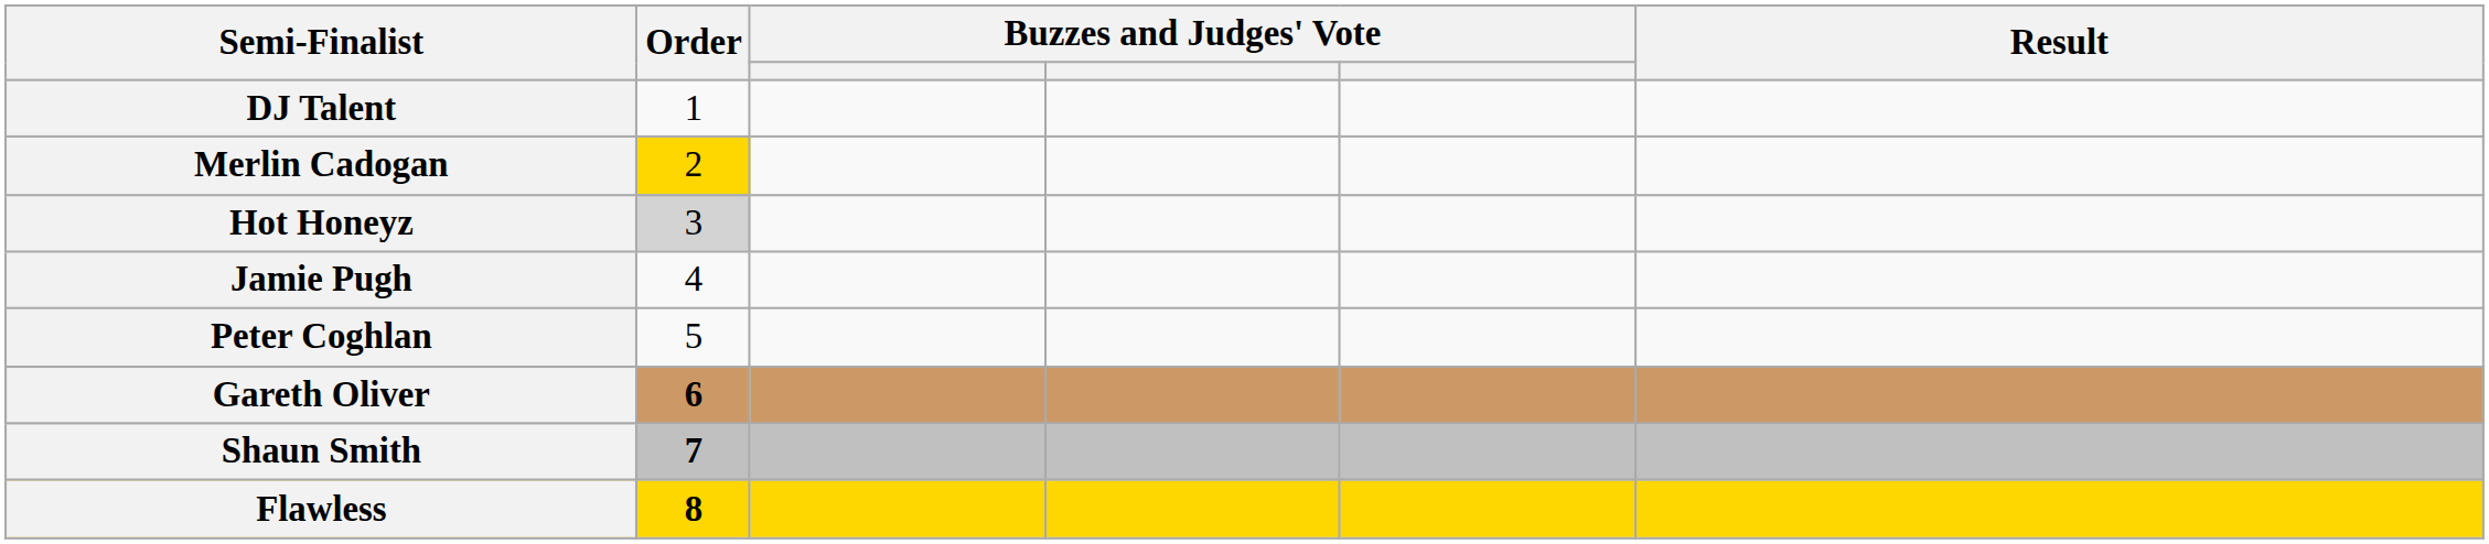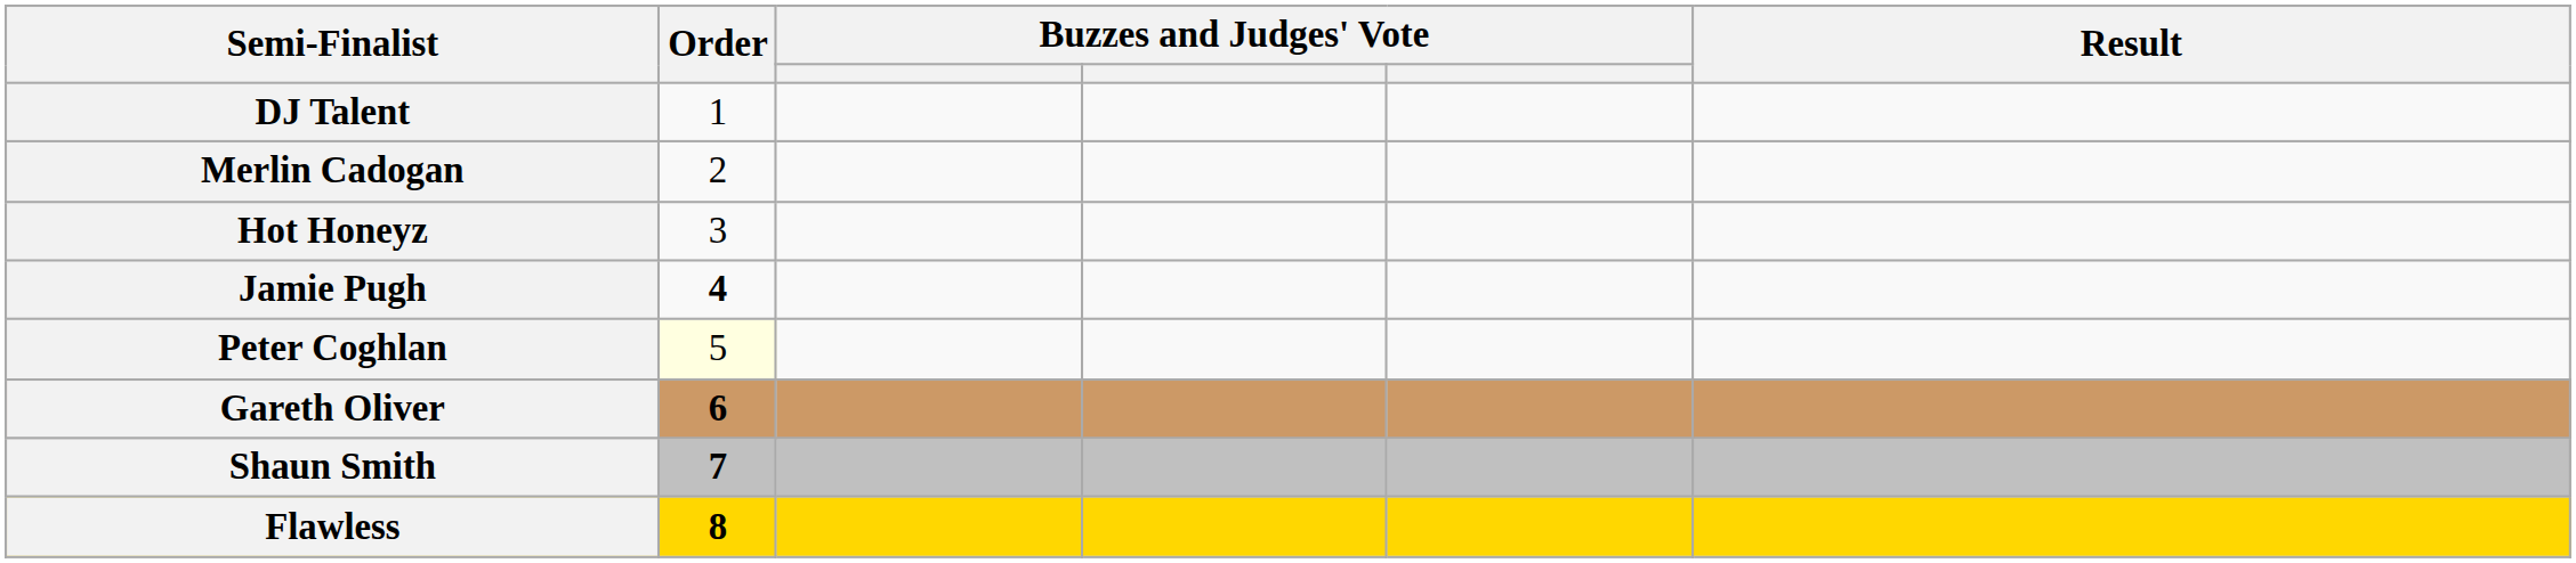Merlin Cadogan | Order: gold background -> no background
Hot Honeyz | Order: lightgrey background -> no background
Jamie Pugh | Order: normal -> bold
Peter Coghlan | Order: no background -> lightyellow background
